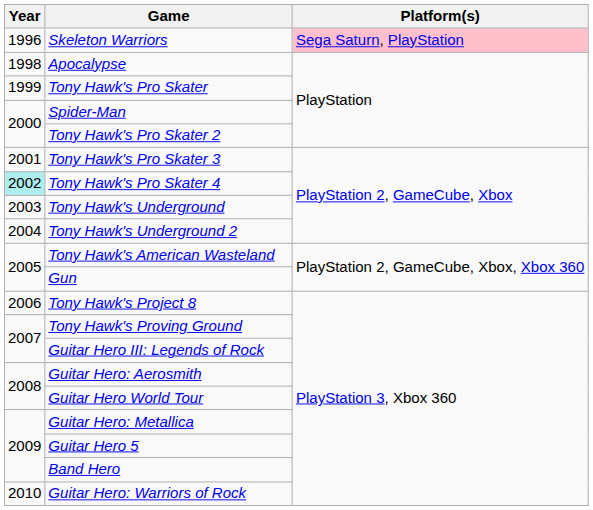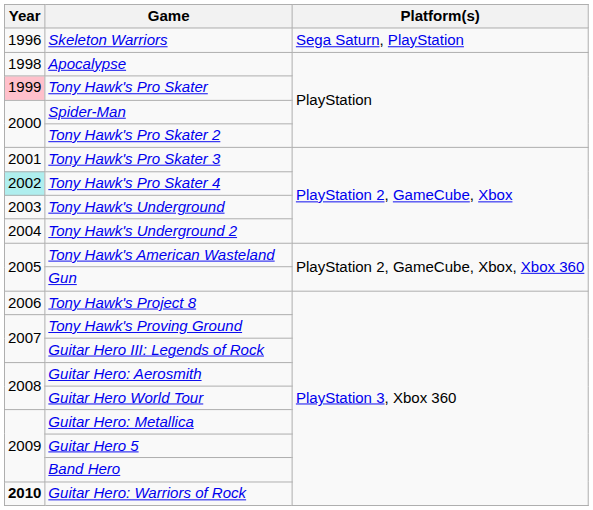Skeleton Warriors | Platform(s): pink background -> no background
Tony Hawk's Pro Skater | Year: no background -> pink background
Guitar Hero: Warriors of Rock | Year: normal -> bold
